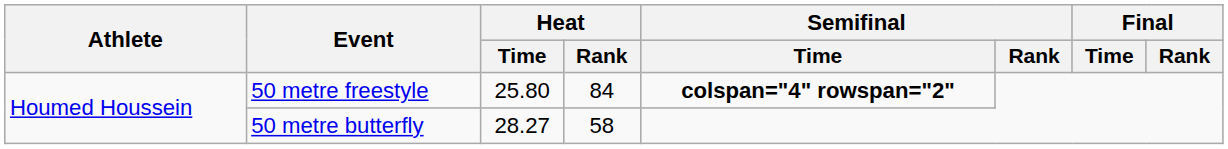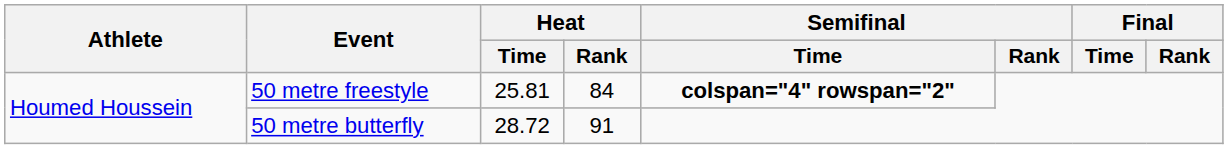50 metre freestyle | Heat / Time: 25.80 -> 25.81
50 metre butterfly | Heat / Time: 28.27 -> 28.72
50 metre butterfly | Heat / Rank: 58 -> 91
